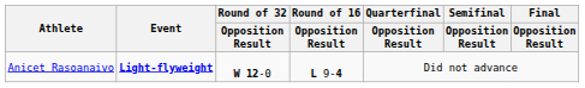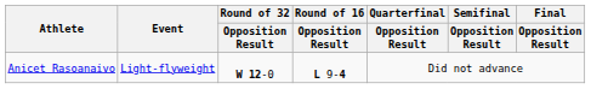Anicet Rasoanaivo | Event: bold -> normal
